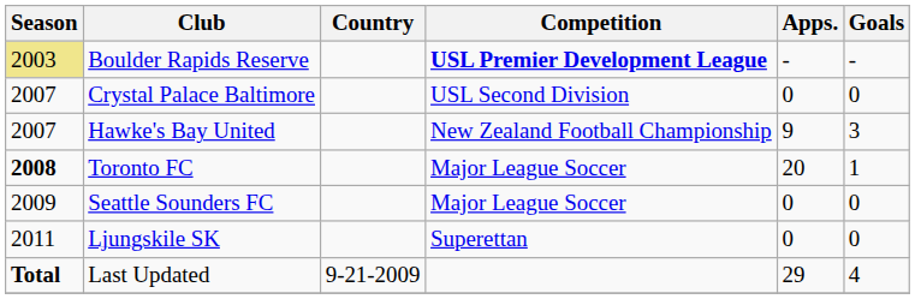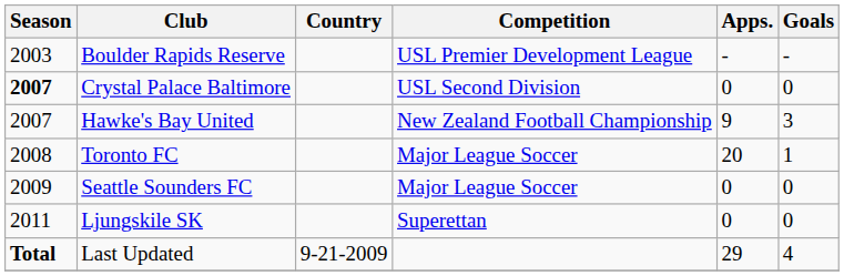Boulder Rapids Reserve | Season: khaki background -> no background
Boulder Rapids Reserve | Competition: bold -> normal
Crystal Palace Baltimore | Season: normal -> bold
Toronto FC | Season: bold -> normal
